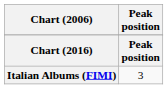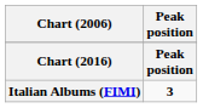Italian Albums (FIMI) | Peak position: normal -> bold
